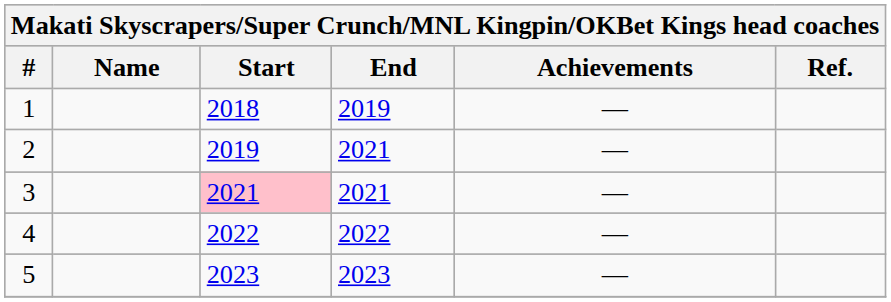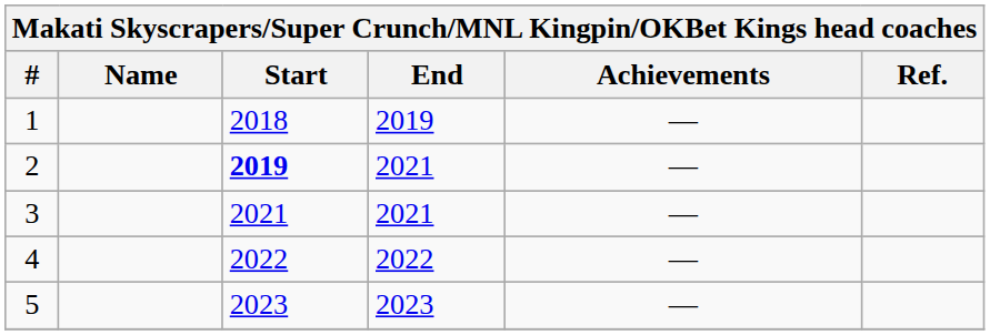2 | Start: normal -> bold
3 | Start: pink background -> no background
